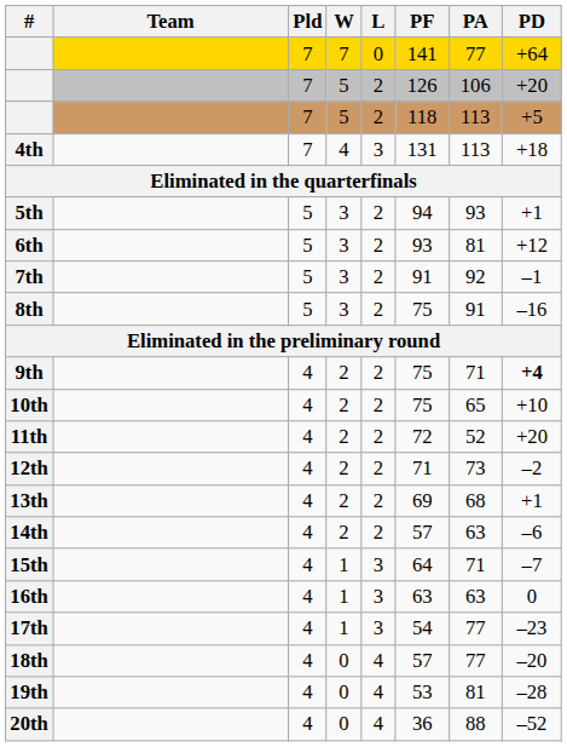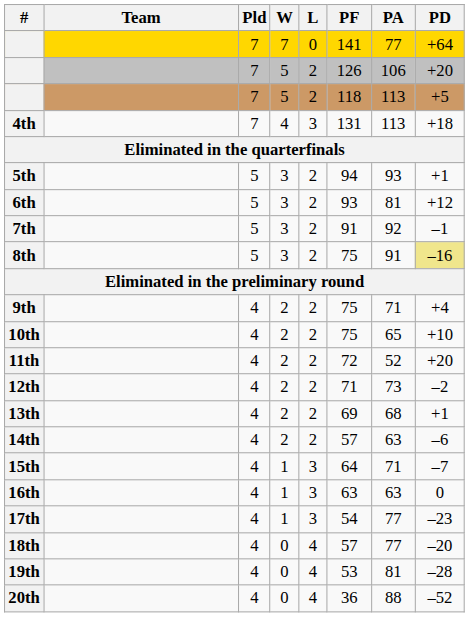8th | PD: no background -> khaki background
9th | PD: bold -> normal
